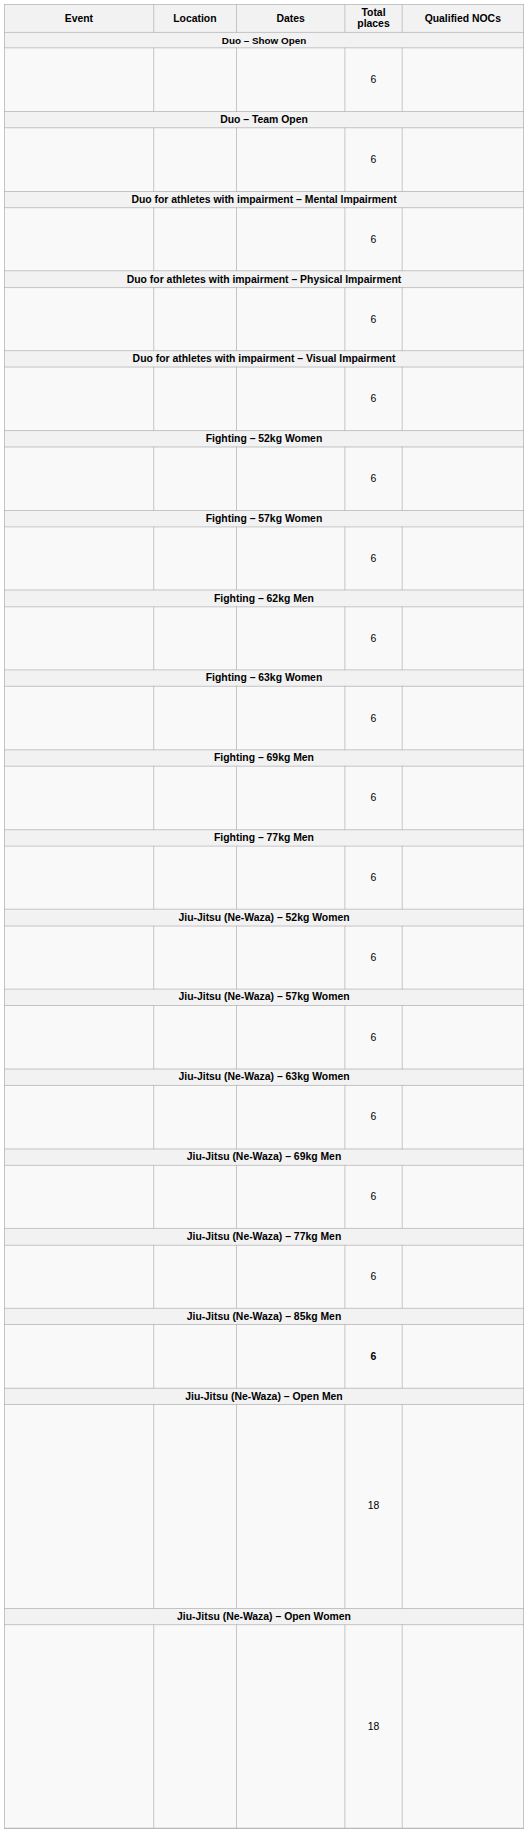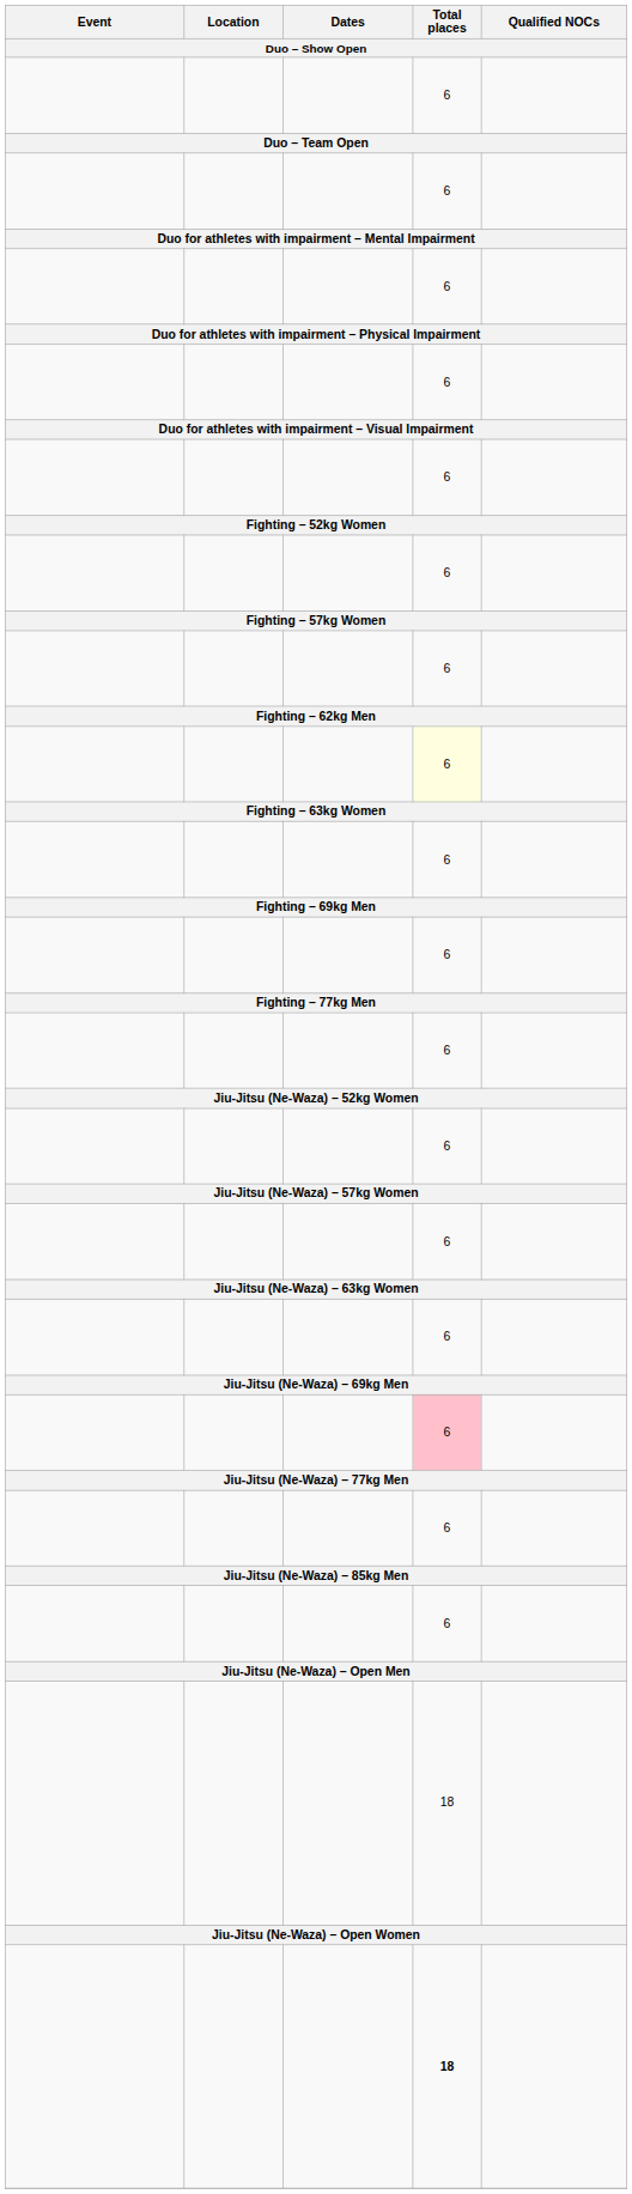row 17 | Total places: no background -> lightyellow background
row 31 | Total places: no background -> pink background
row 35 | Total places: bold -> normal
row 39 | Total places: normal -> bold
